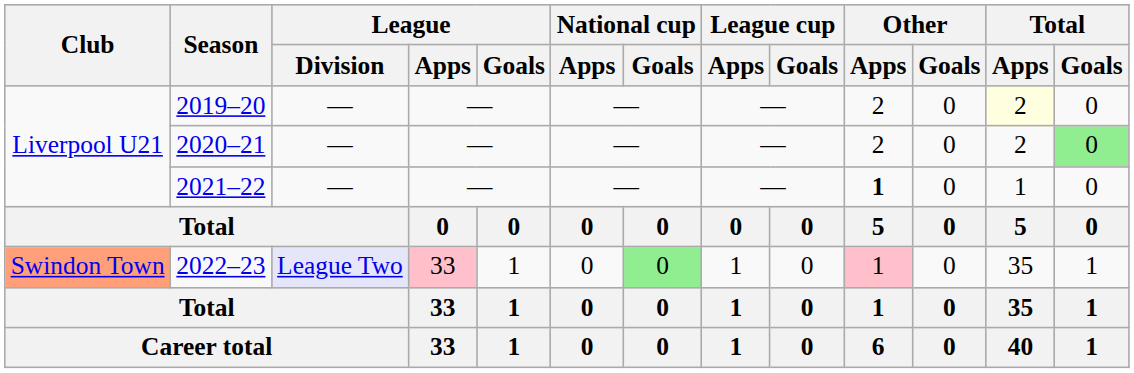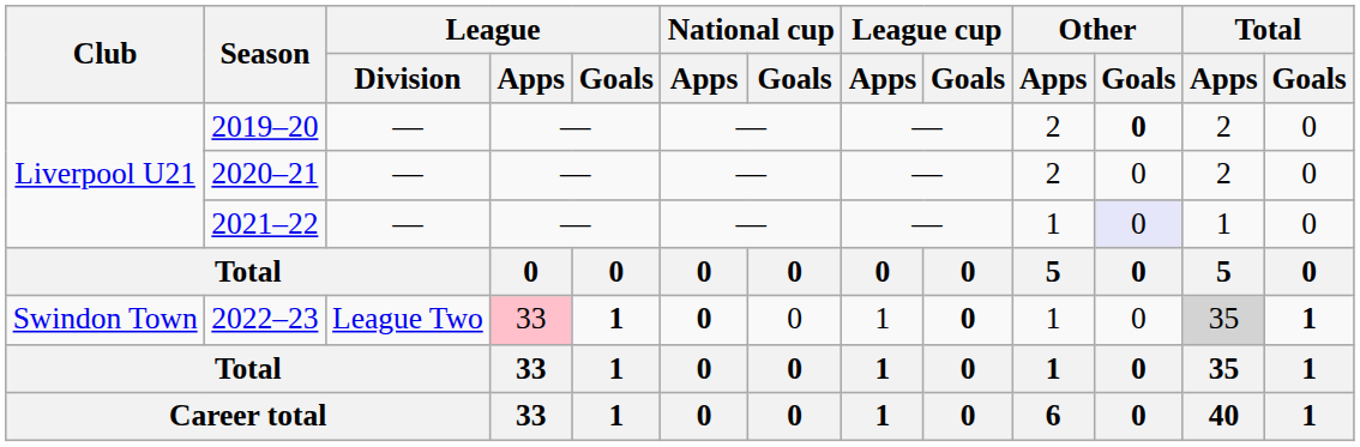2019–20 | Other / Goals: normal -> bold
2019–20 | Total / Apps: lightyellow background -> no background
2020–21 | Total / Goals: lightgreen background -> no background
2021–22 | Other / Apps: bold -> normal
2021–22 | Other / Goals: no background -> lavender background
2022–23 | Club: lightsalmon background -> no background
2022–23 | League / Division: lavender background -> no background
2022–23 | League / Goals: normal -> bold
2022–23 | National cup / Apps: normal -> bold
2022–23 | National cup / Goals: lightgreen background -> no background
2022–23 | League cup / Goals: normal -> bold
2022–23 | Other / Apps: pink background -> no background
2022–23 | Total / Apps: no background -> lightgrey background
2022–23 | Total / Goals: normal -> bold
